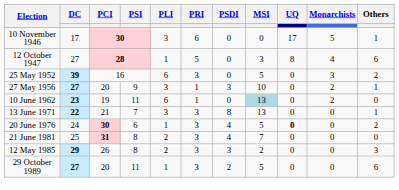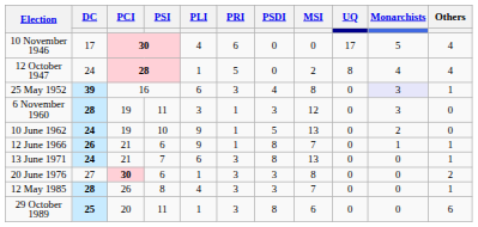10 November 1946 | PLI: 3 -> 4
10 November 1946 | Others: 1 -> 4
12 October 1947 | DC: 27 -> 24
12 October 1947 | MSI: 3 -> 2
12 October 1947 | Others: 6 -> 4
25 May 1952 | PSDI: 0 -> 4
25 May 1952 | MSI: 5 -> 8
25 May 1952 | Monarchists: no background -> lavender background
25 May 1952 | Others: 2 -> 1
- row: 27 May 1956 | 27 | 20 | 9 | 3 | 1 | 3 | 10 | 0 | 2 | 1
+ row: 6 November 1960 | 28 | 19 | 11 | 3 | 1 | 3 | 12 | 0 | 3 | 0
10 June 1962 | DC: 23 -> 24
10 June 1962 | PSI: 11 -> 10
10 June 1962 | PLI: 6 -> 9
10 June 1962 | PSDI: 0 -> 5
10 June 1962 | MSI: lightblue background -> no background
+ row: 12 June 1966 | 26 | 21 | 6 | 9 | 1 | 8 | 7 | 0 | 1 | 1
13 June 1971 | DC: 22 -> 24
13 June 1971 | PLI: 3 -> 6
20 June 1976 | DC: 24 -> 27
20 June 1976 | PSDI: 4 -> 3
20 June 1976 | MSI: 5 -> 8
20 June 1976 | UQ: bold -> normal
- row: 21 June 1981 | 25 | 31 | 8 | 2 | 3 | 4 | 7 | 0 | 0 | 0
12 May 1985 | DC: 29 -> 28
12 May 1985 | PLI: 2 -> 4
12 May 1985 | MSI: 2 -> 7
12 May 1985 | Others: 3 -> 1
29 October 1989 | DC: 27 -> 25
29 October 1989 | PSDI: 2 -> 8
29 October 1989 | MSI: 5 -> 6
